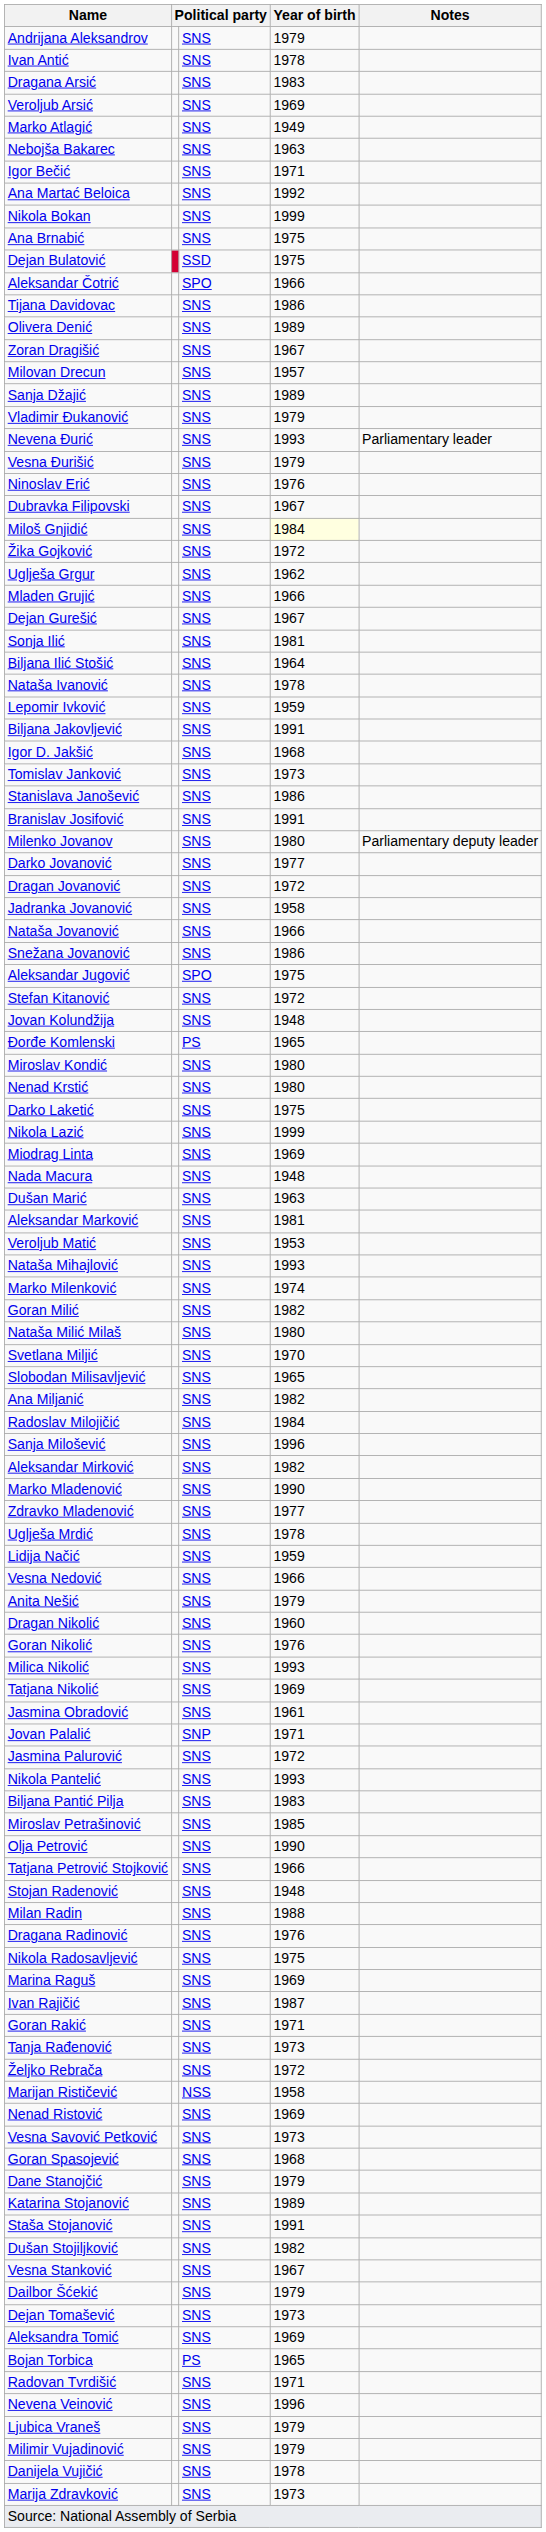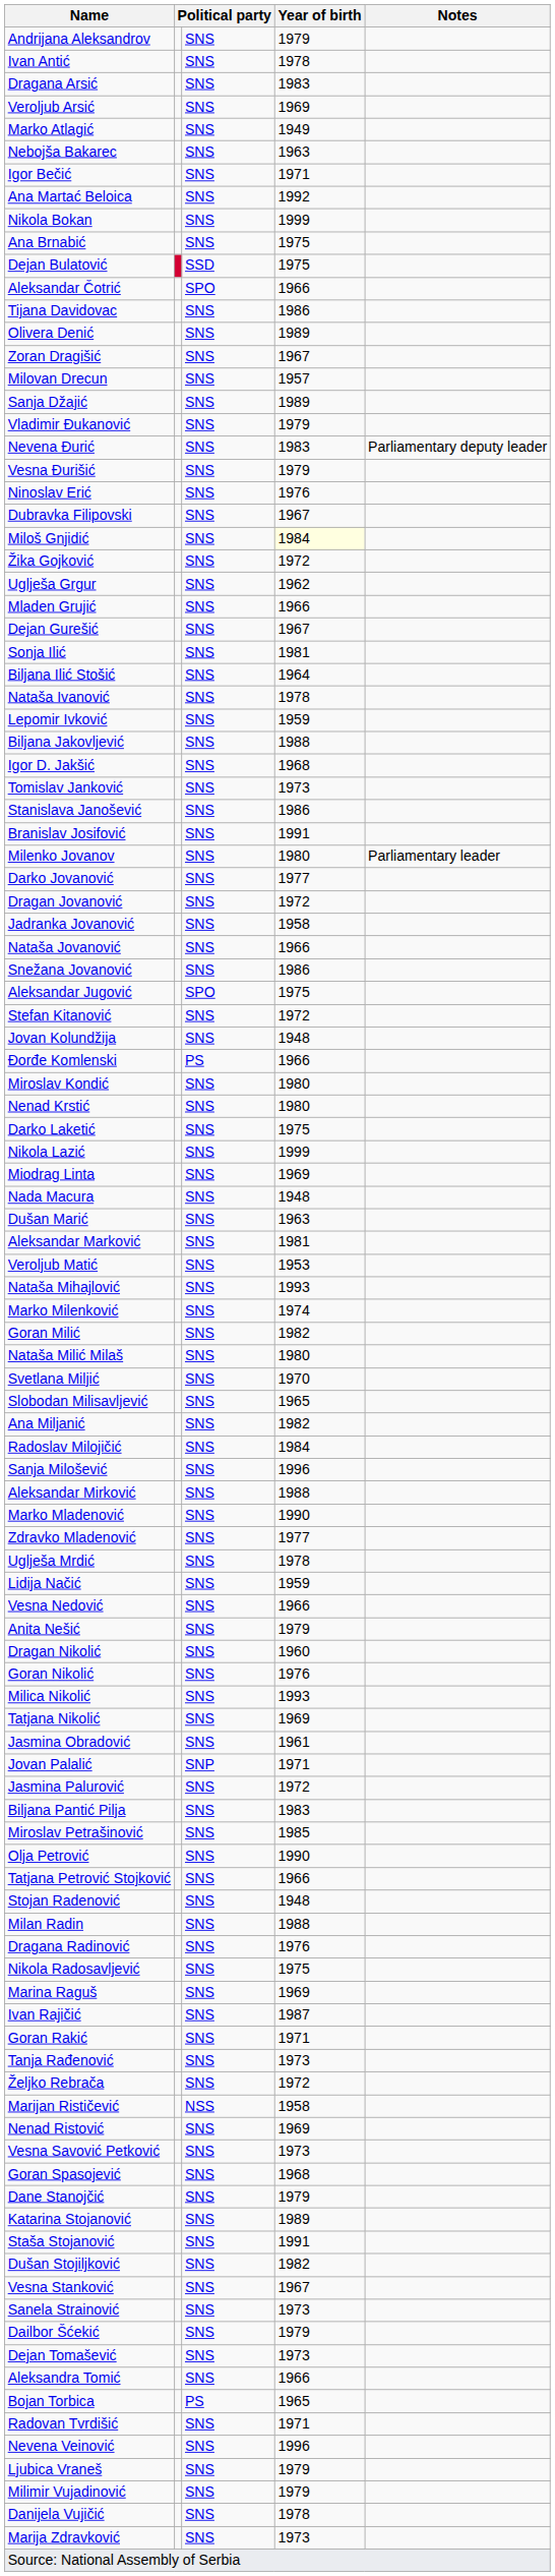Nevena Đurić | Year of birth: 1993 -> 1983
Nevena Đurić | Notes: Parliamentary leader -> Parliamentary deputy leader
Biljana Jakovljević | Year of birth: 1991 -> 1988
Milenko Jovanov | Notes: Parliamentary deputy leader -> Parliamentary leader
Đorđe Komlenski | Year of birth: 1965 -> 1966
Aleksandar Mirković | Year of birth: 1982 -> 1988
- row: Nikola Pantelić | SNS | 1993
+ row: Sanela Strainović | SNS | 1973
Aleksandra Tomić | Year of birth: 1969 -> 1966
